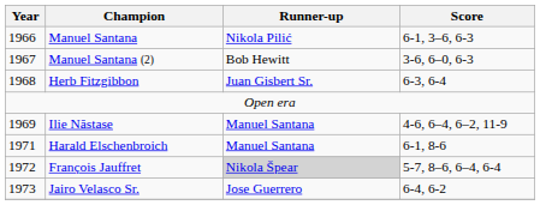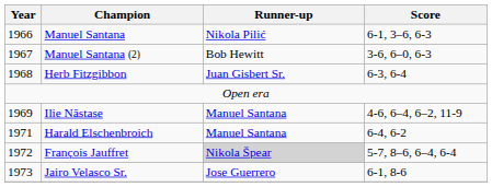Harald Elschenbroich | Score: 6-1, 8-6 -> 6-4, 6-2
Jairo Velasco Sr. | Score: 6-4, 6-2 -> 6-1, 8-6
